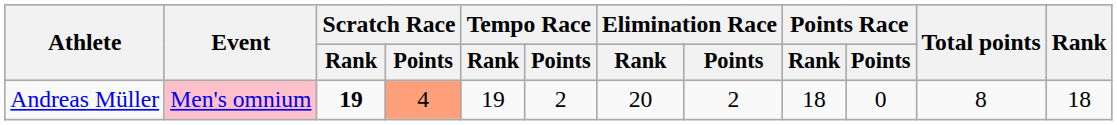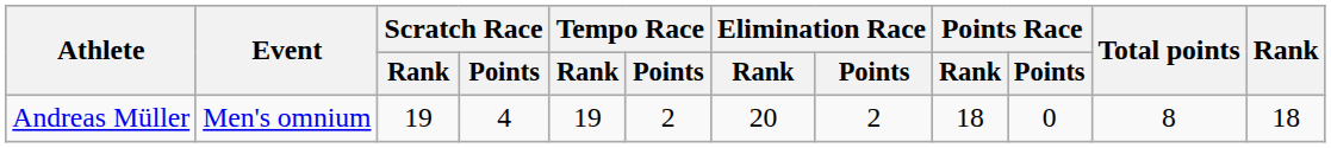Andreas Müller | Event: pink background -> no background
Andreas Müller | Scratch Race / Rank: bold -> normal
Andreas Müller | Scratch Race / Points: lightsalmon background -> no background
